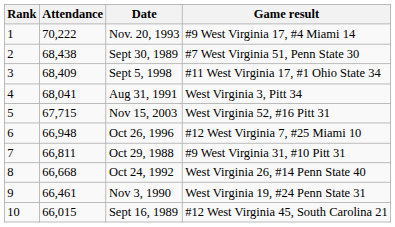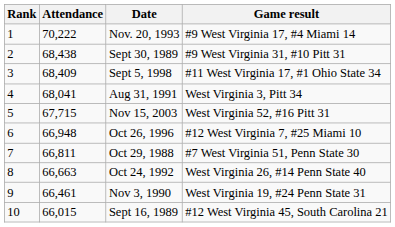Sept 30, 1989 | Game result: #7 West Virginia 51, Penn State 30 -> #9 West Virginia 31, #10 Pitt 31
Oct 29, 1988 | Game result: #9 West Virginia 31, #10 Pitt 31 -> #7 West Virginia 51, Penn State 30
Oct 24, 1992 | Attendance: 66,668 -> 66,663
